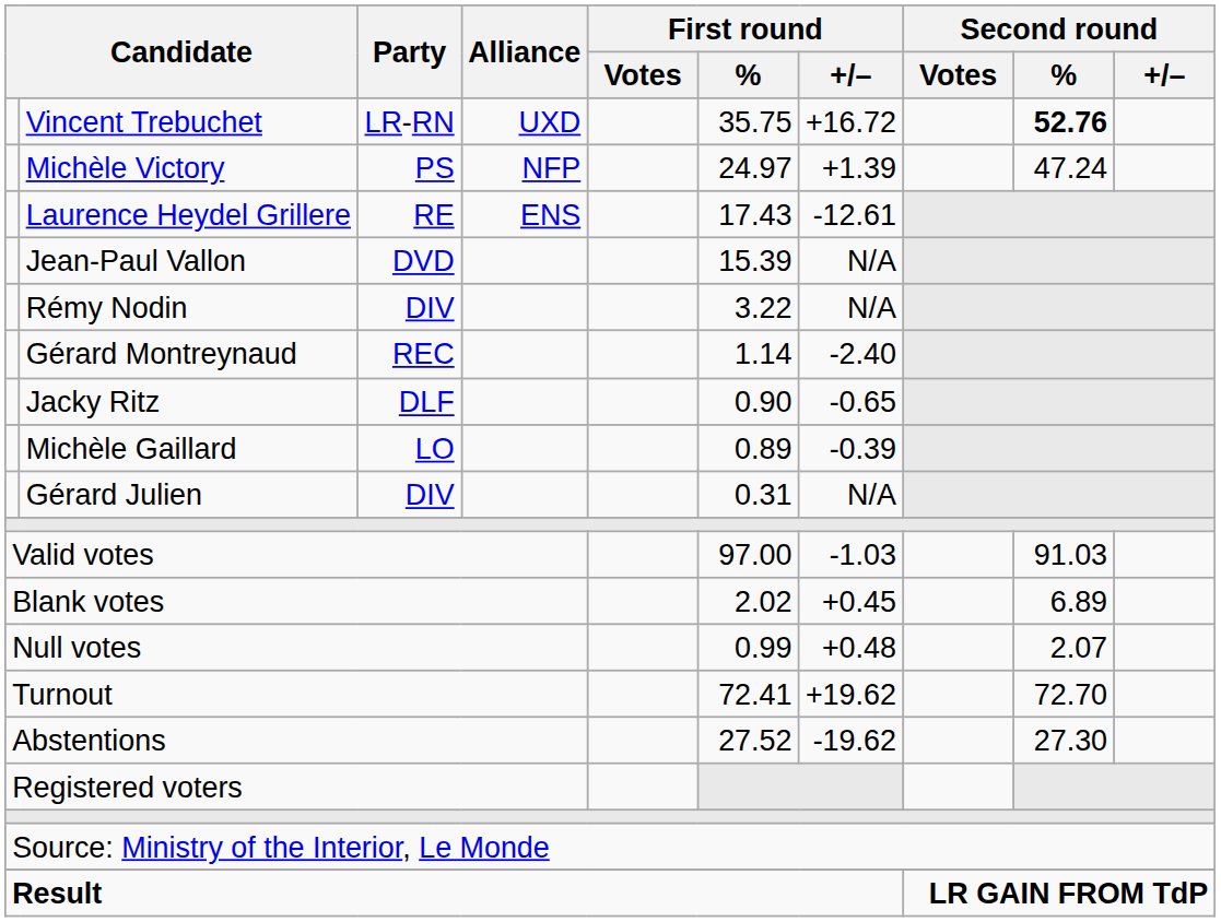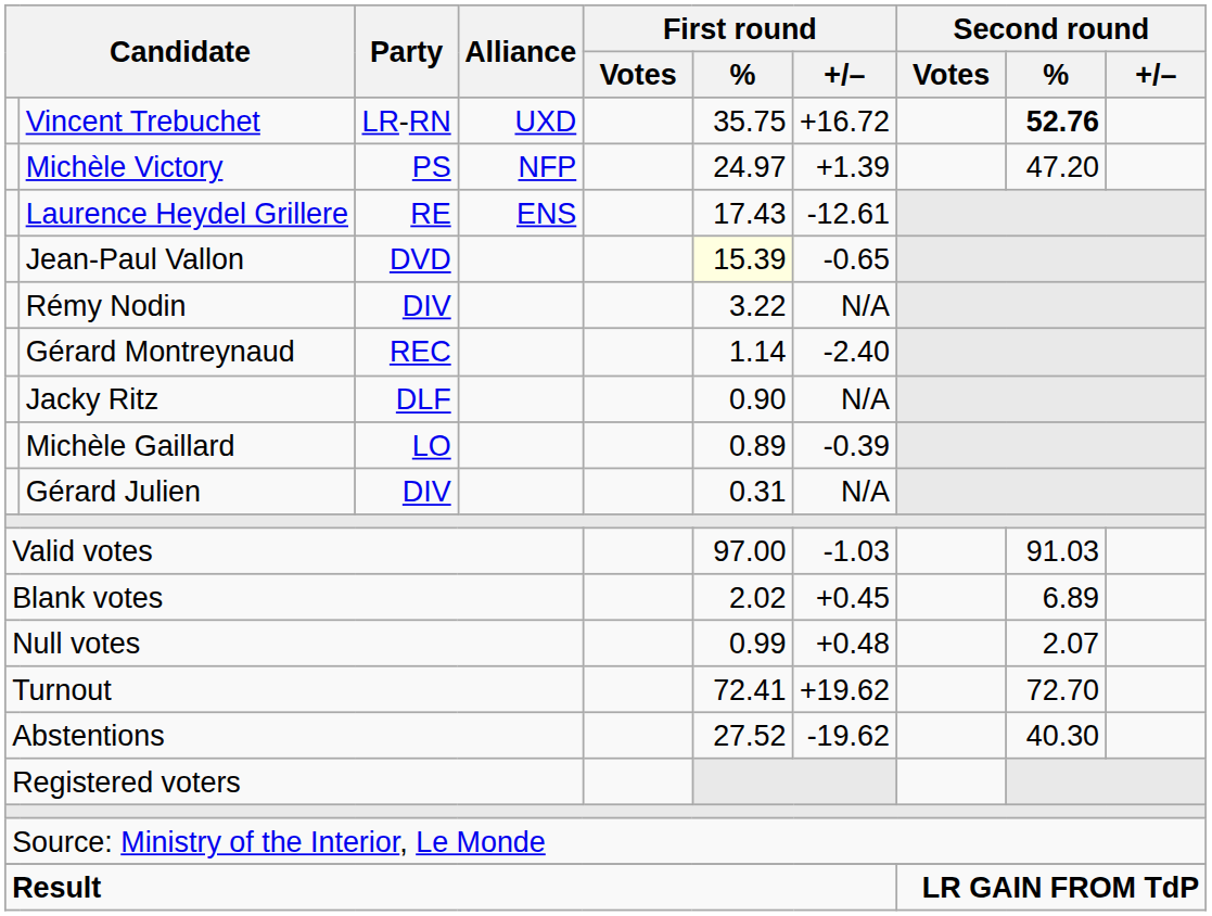Michèle Victory | Second round / %: 47.24 -> 47.20
Jean-Paul Vallon | First round / %: no background -> lightyellow background
Jean-Paul Vallon | First round / +/–: N/A -> -0.65
Jacky Ritz | First round / +/–: -0.65 -> N/A
Abstentions | Second round / %: 27.30 -> 40.30
